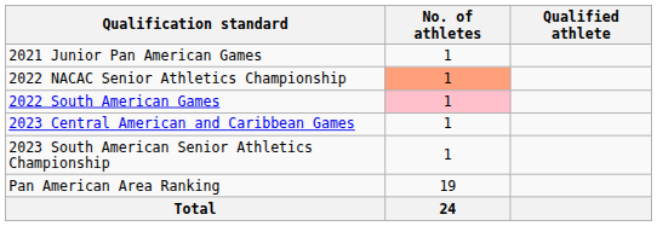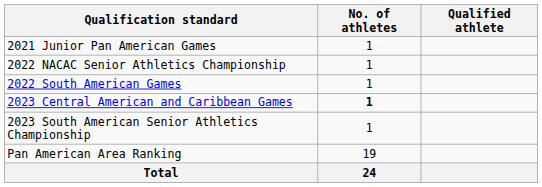2022 NACAC Senior Athletics Championship | No. of athletes: lightsalmon background -> no background
2022 South American Games | No. of athletes: pink background -> no background
2023 Central American and Caribbean Games | No. of athletes: normal -> bold
